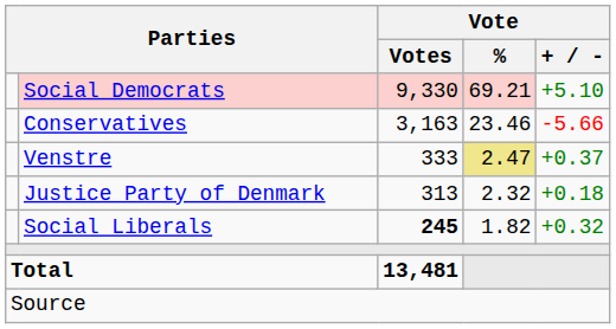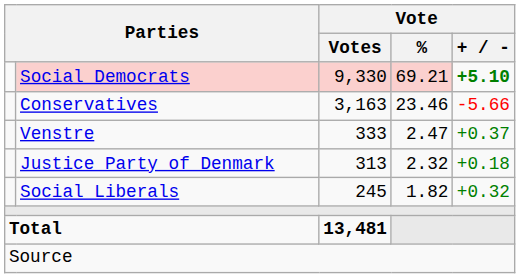Social Democrats | Vote / + / -: normal -> bold
Venstre | Vote / %: khaki background -> no background
Social Liberals | Vote / Votes: bold -> normal
